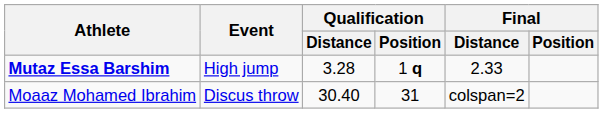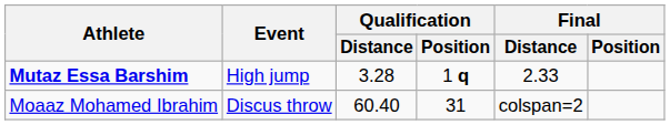Moaaz Mohamed Ibrahim | Qualification / Distance: 30.40 -> 60.40
